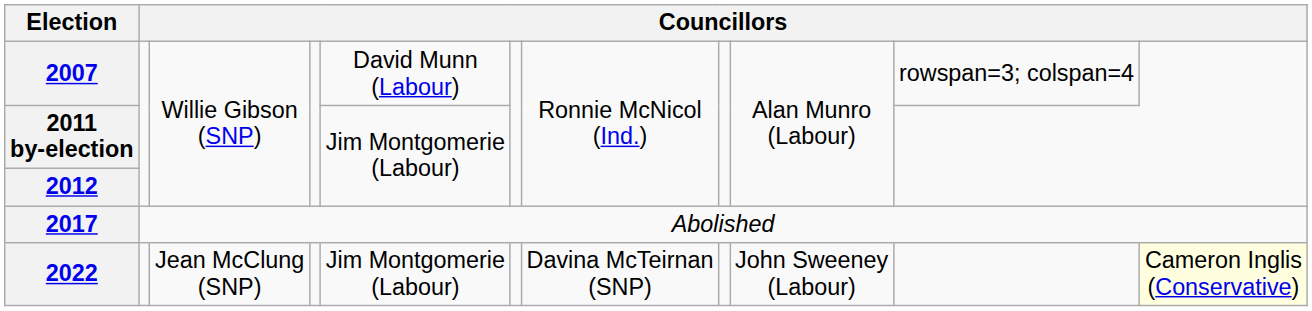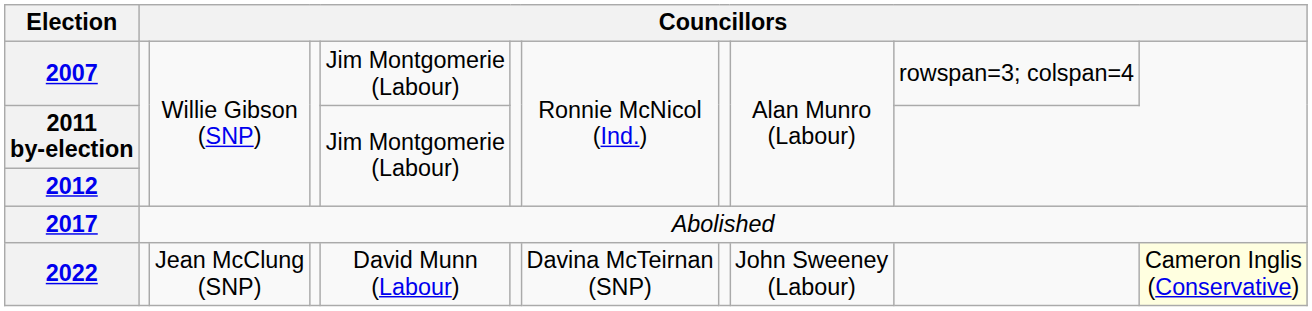2007 | column 5: David Munn (Labour) -> Jim Montgomerie (Labour)
2022 | column 5: Jim Montgomerie (Labour) -> David Munn (Labour)
